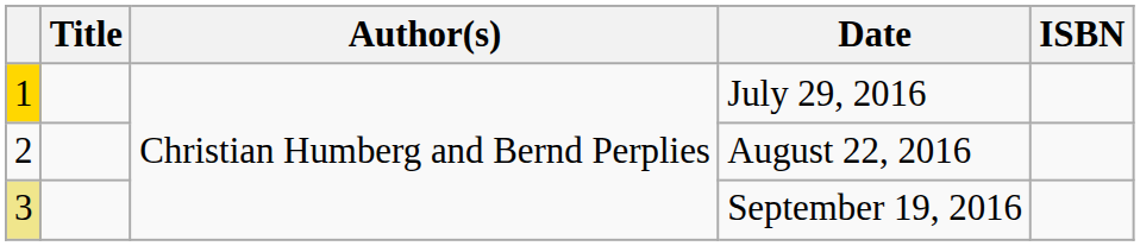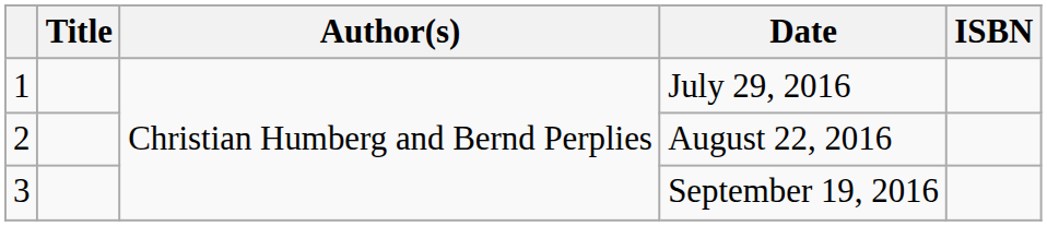July 29, 2016 | column 1: gold background -> no background
September 19, 2016 | column 1: khaki background -> no background
